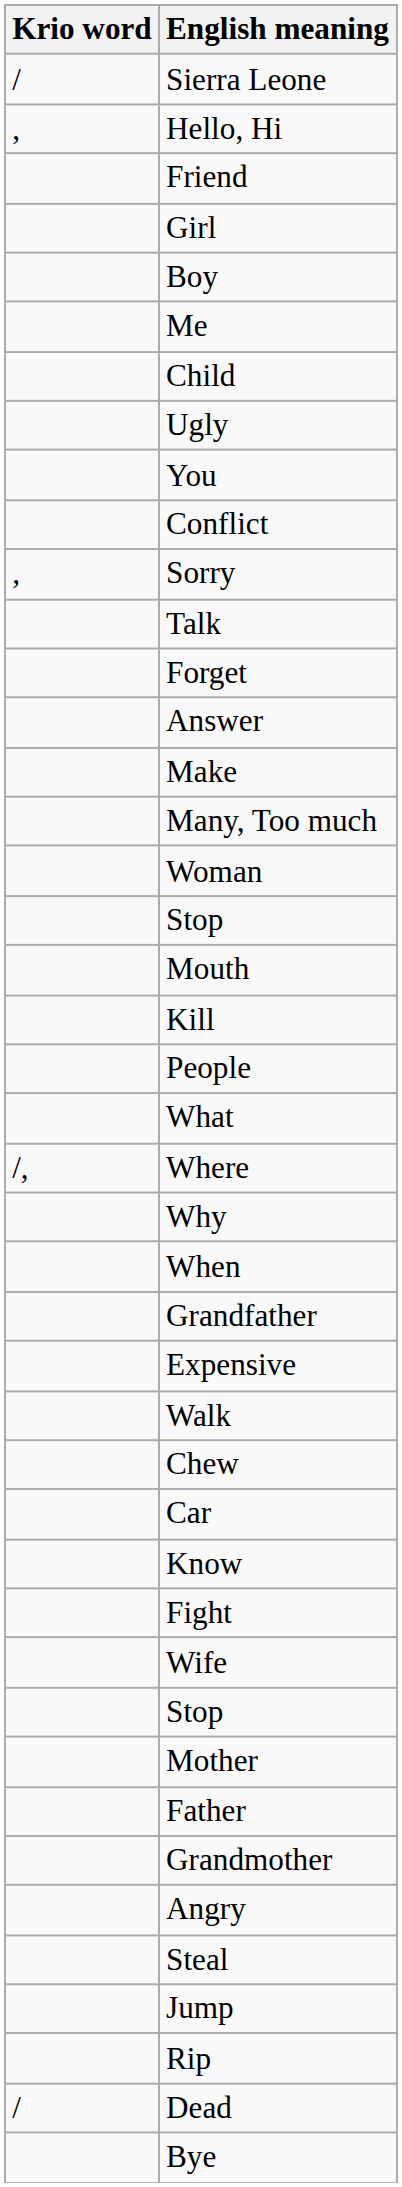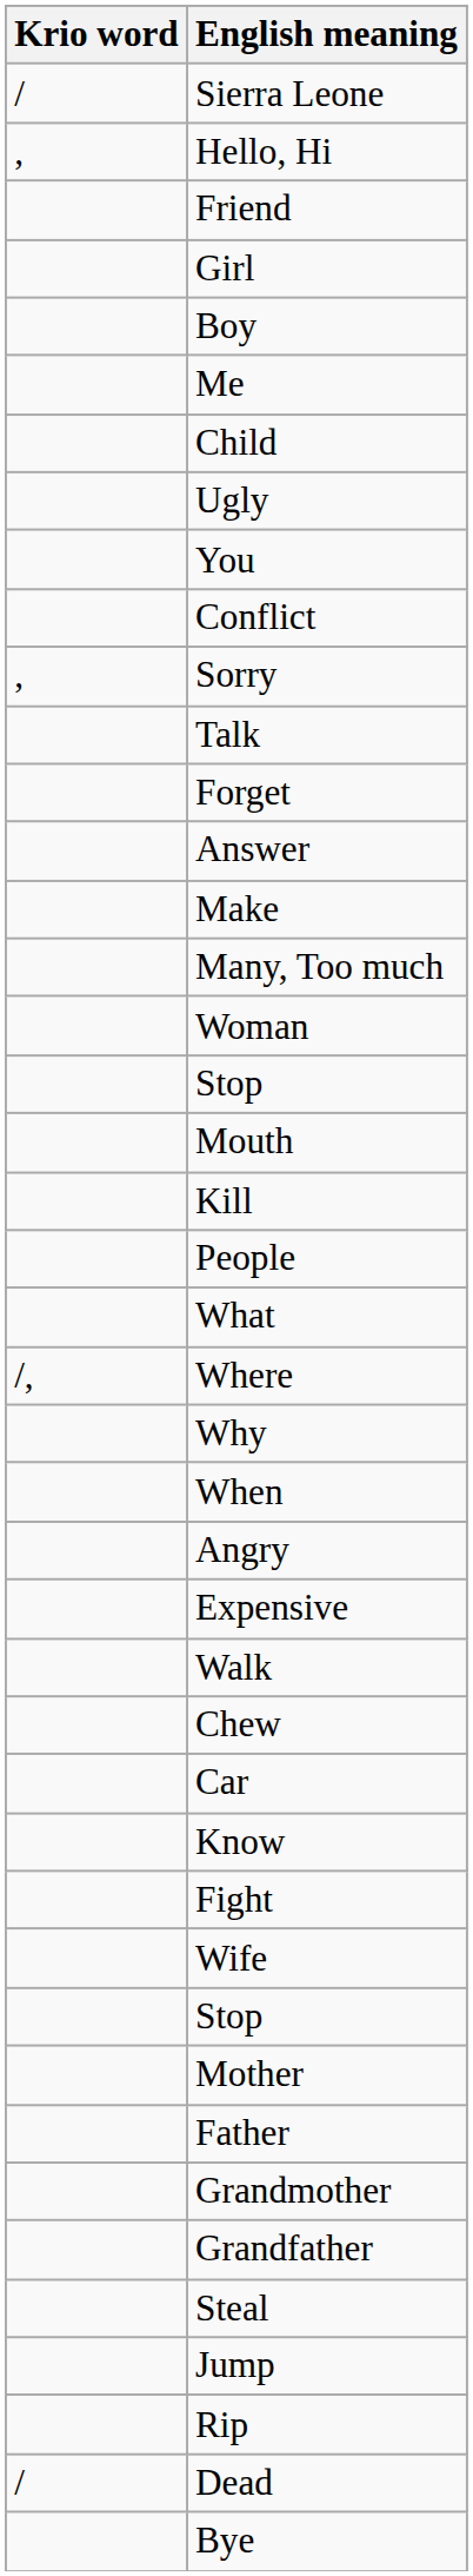row 27 | English meaning: Grandfather -> Angry
row 39 | English meaning: Angry -> Grandfather
